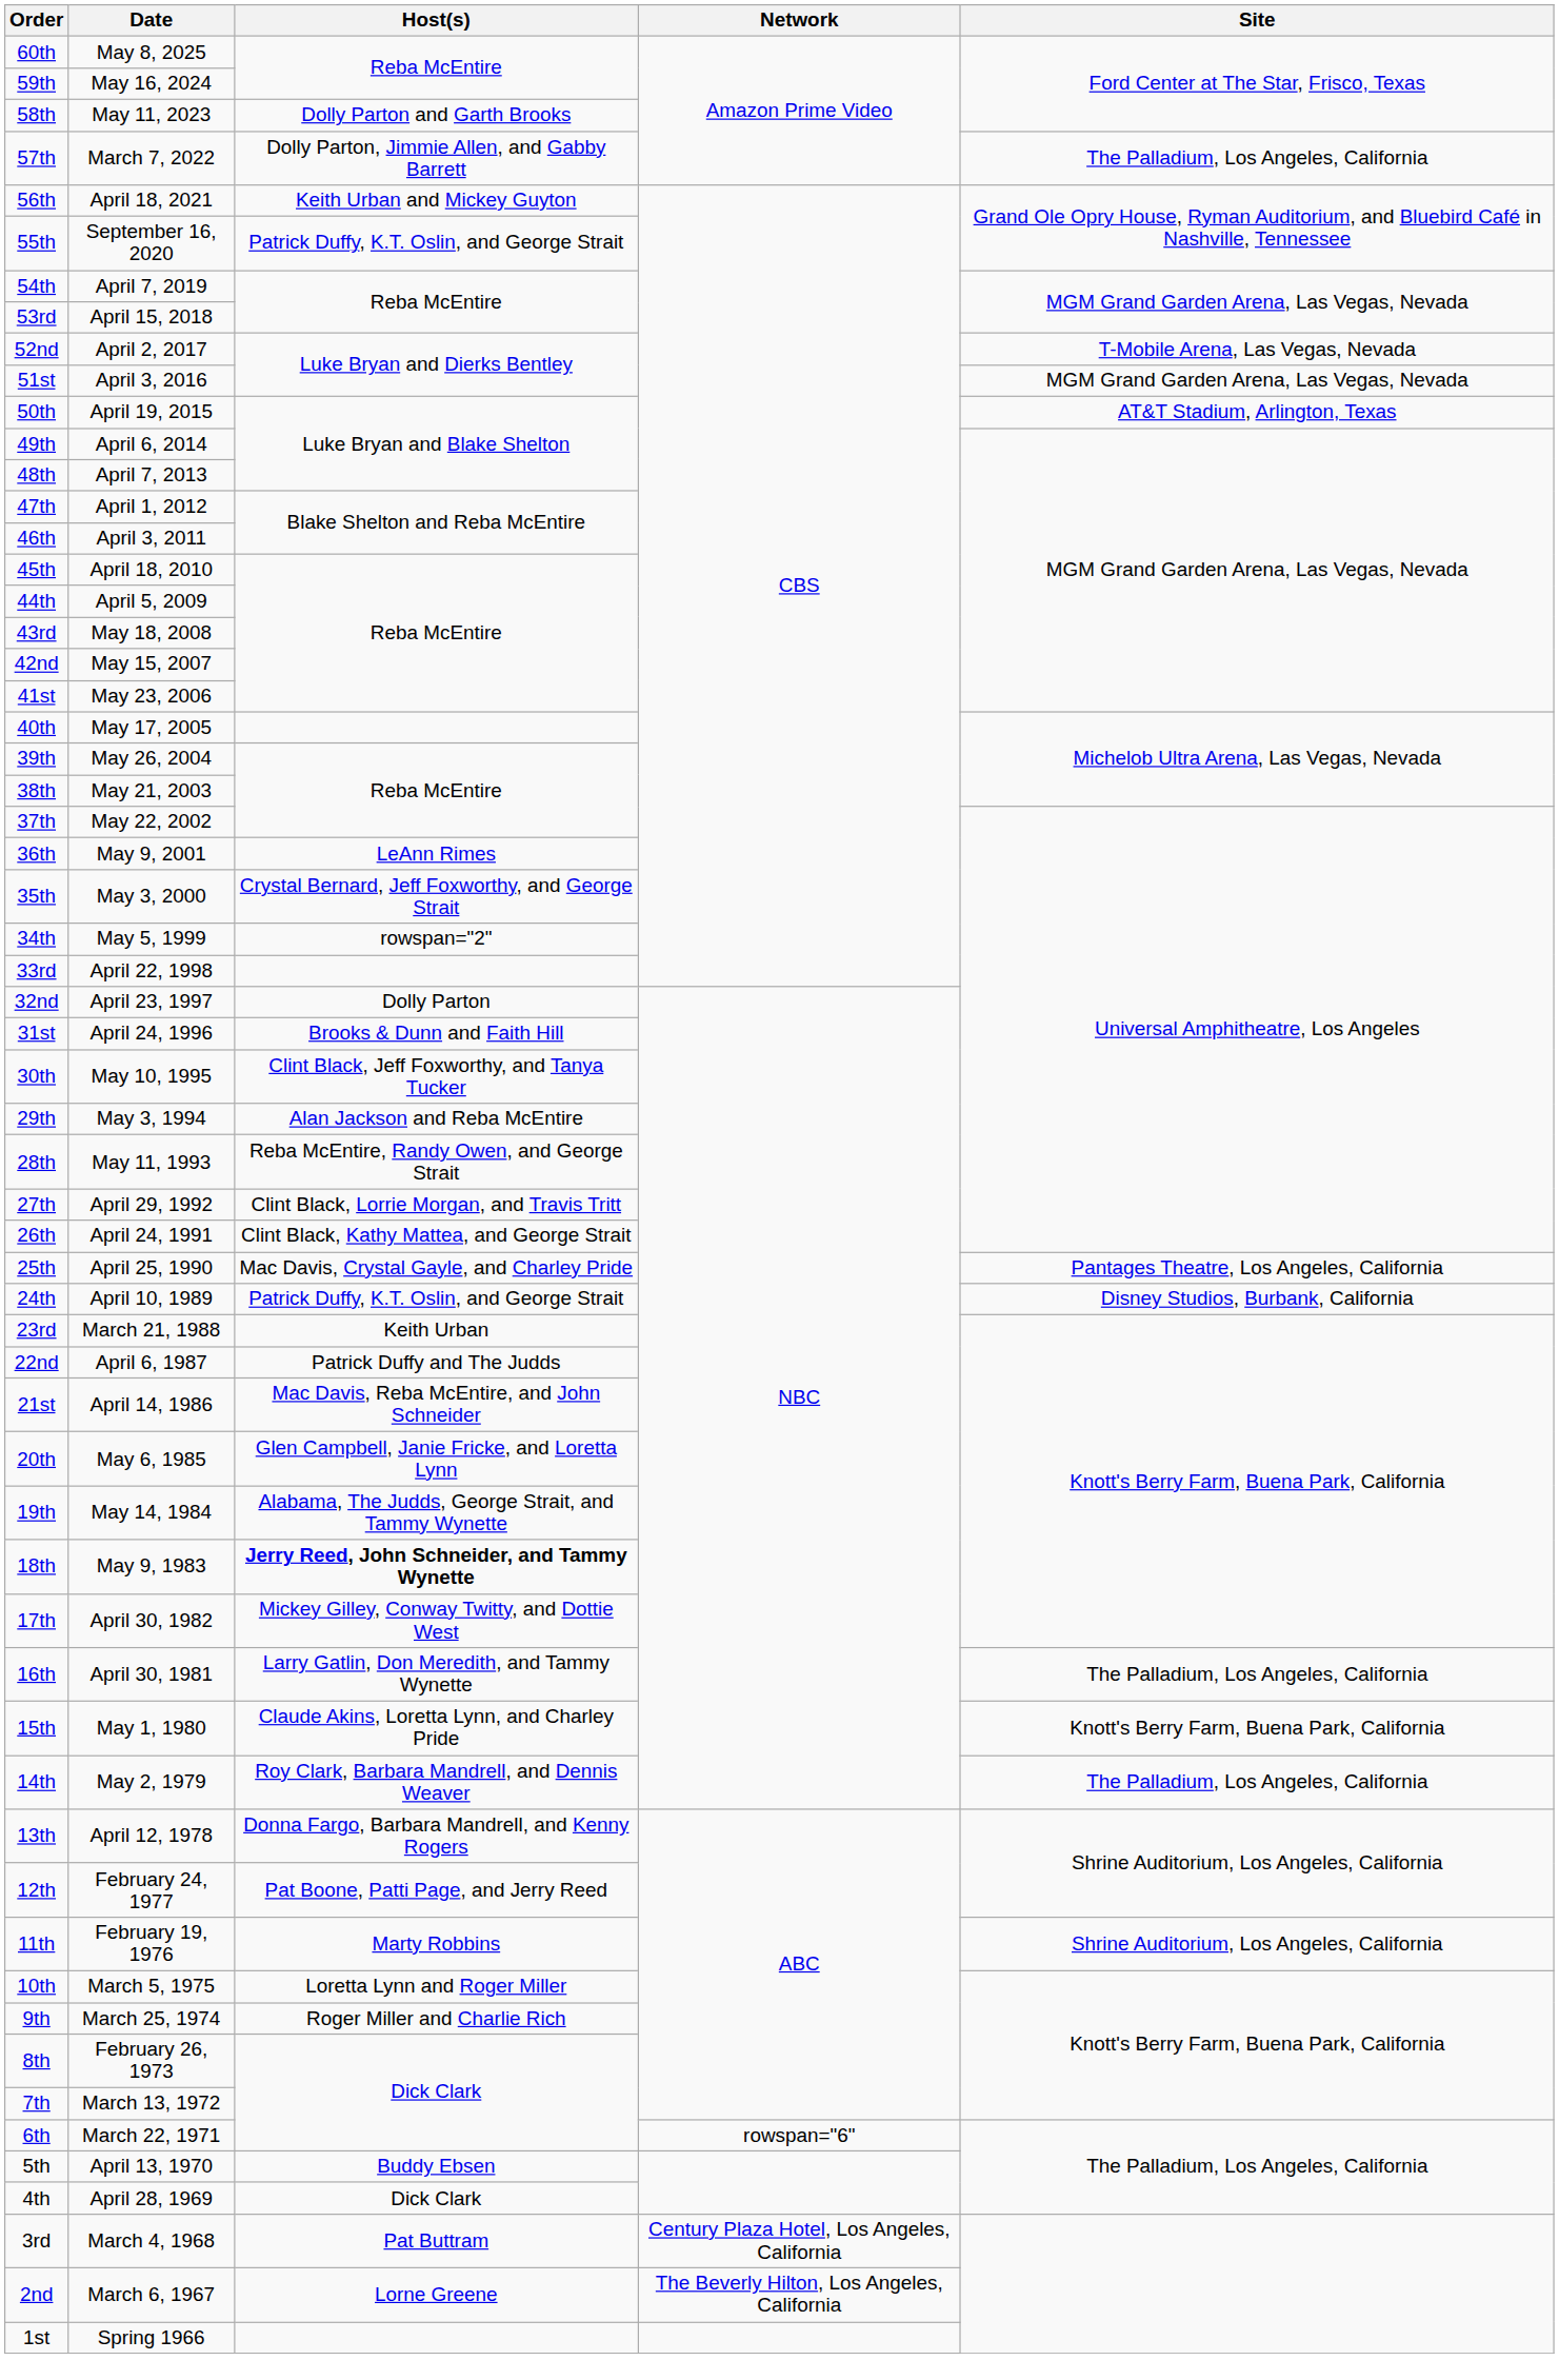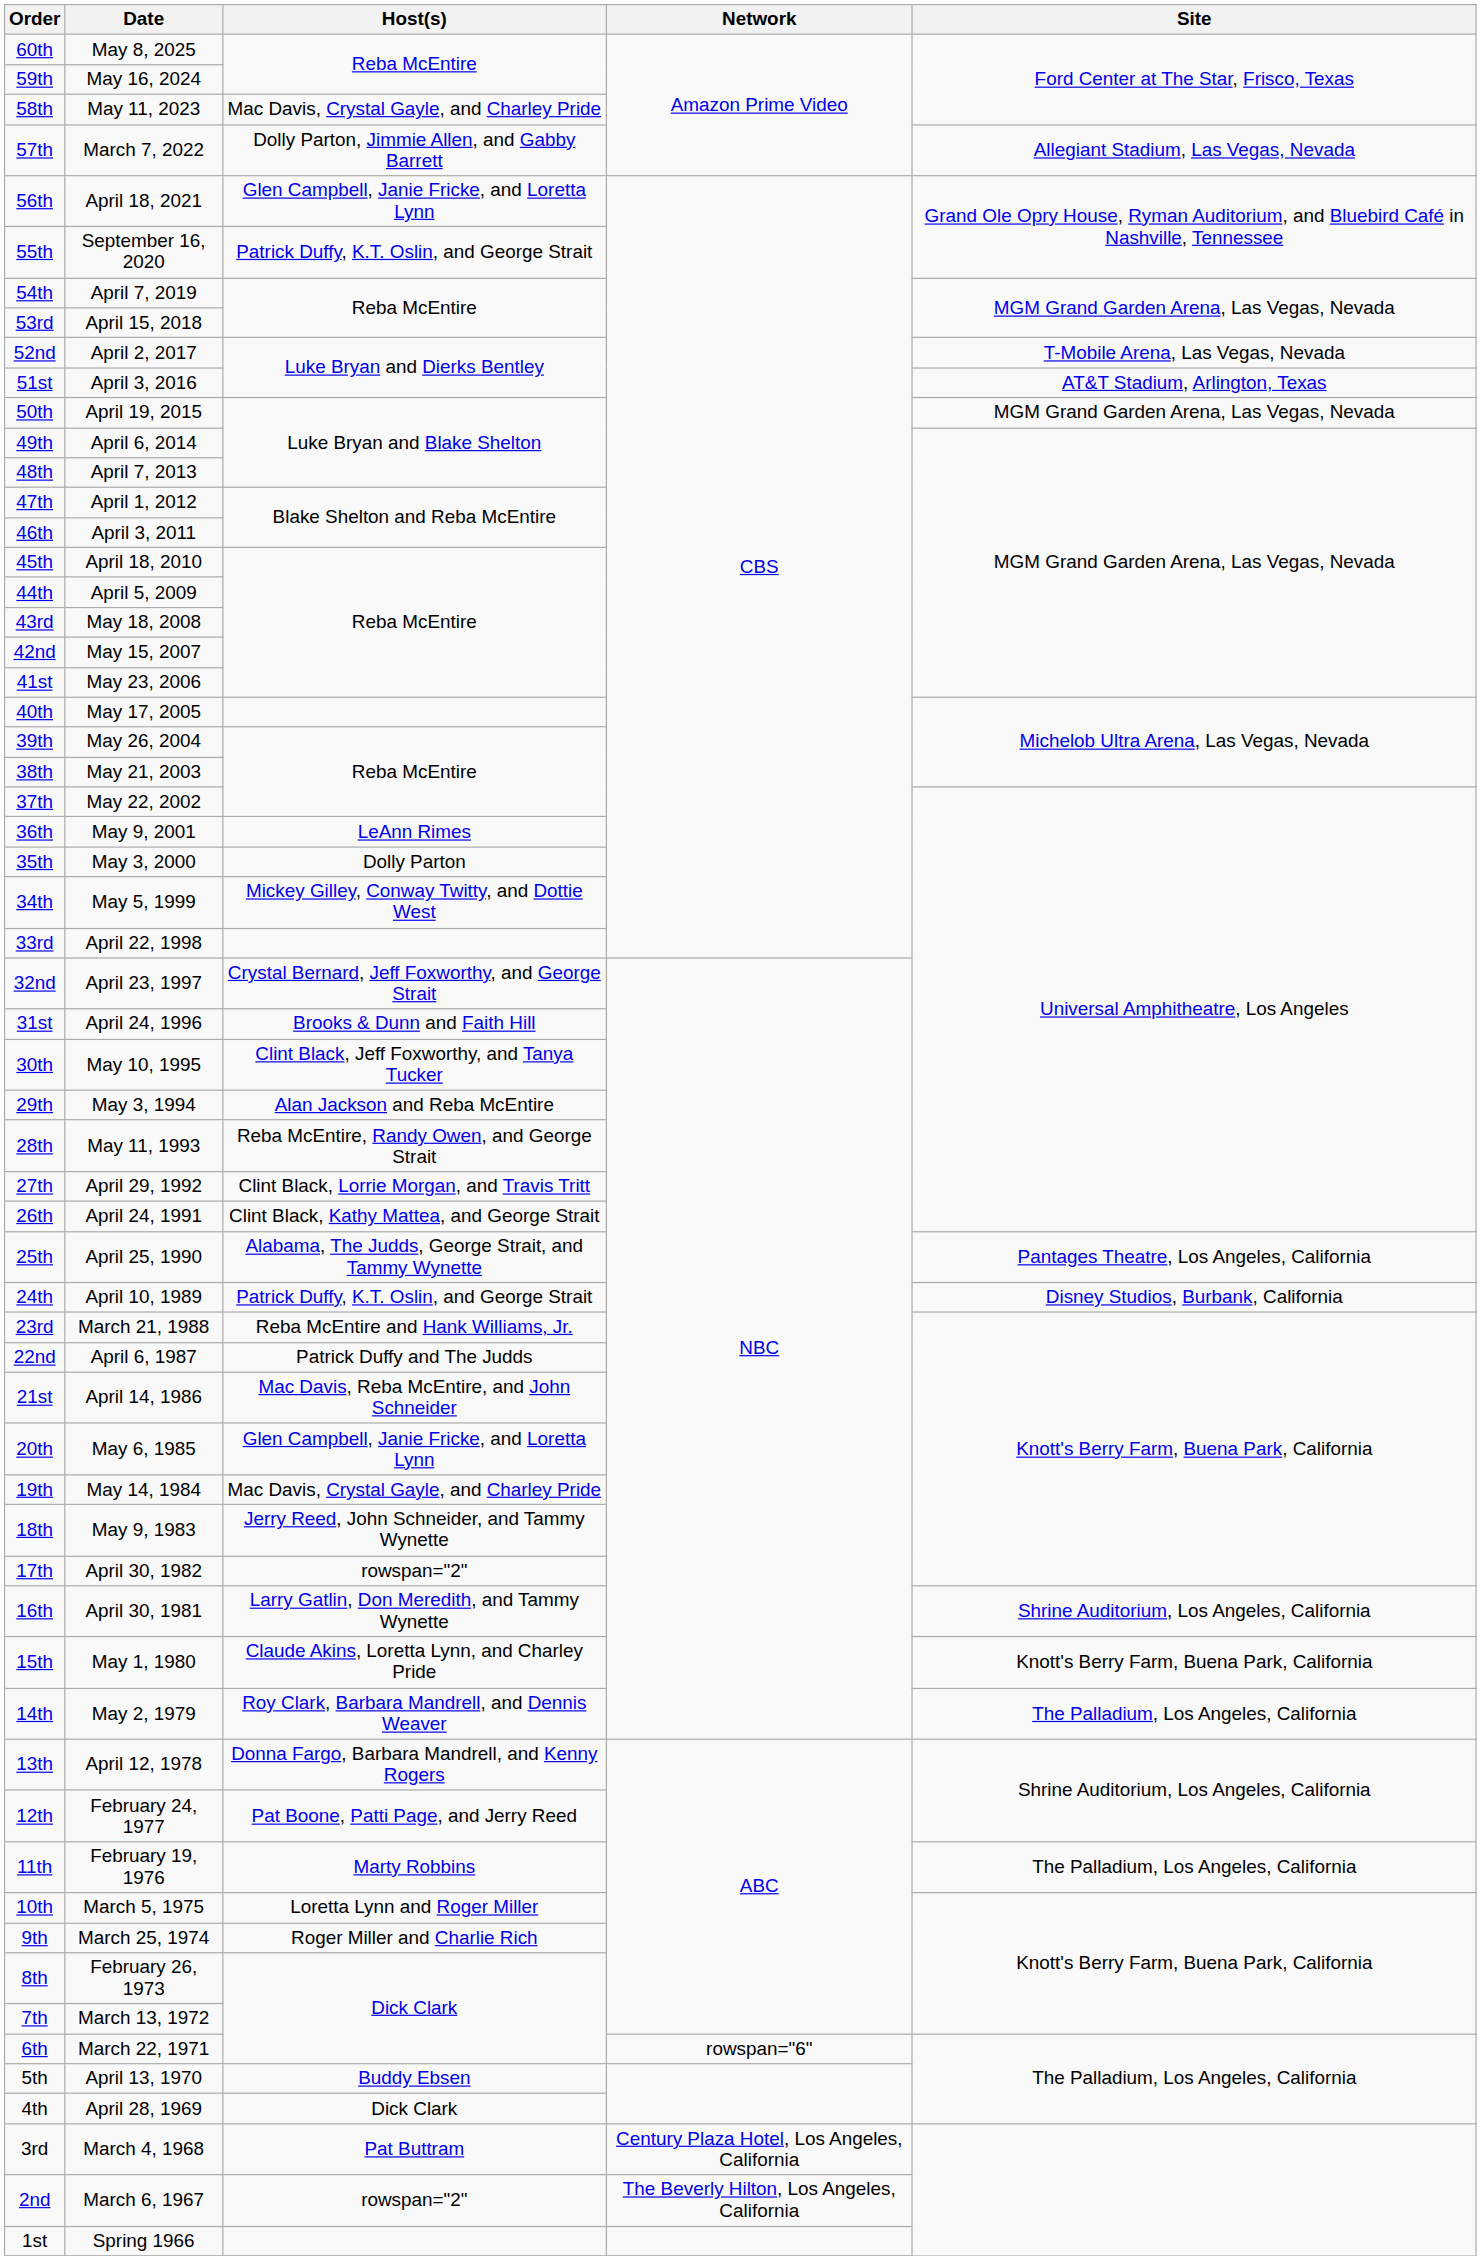58th | Host(s): Dolly Parton and Garth Brooks -> Mac Davis, Crystal Gayle, and Charley Pride
57th | Site: The Palladium, Los Angeles, California -> Allegiant Stadium, Las Vegas, Nevada
56th | Host(s): Keith Urban and Mickey Guyton -> Glen Campbell, Janie Fricke, and Loretta Lynn
51st | Site: MGM Grand Garden Arena, Las Vegas, Nevada -> AT&T Stadium, Arlington, Texas
50th | Site: AT&T Stadium, Arlington, Texas -> MGM Grand Garden Arena, Las Vegas, Nevada
35th | Host(s): Crystal Bernard, Jeff Foxworthy, and George Strait -> Dolly Parton
34th | Host(s): rowspan="2" -> Mickey Gilley, Conway Twitty, and Dottie West
32nd | Host(s): Dolly Parton -> Crystal Bernard, Jeff Foxworthy, and George Strait
25th | Host(s): Mac Davis, Crystal Gayle, and Charley Pride -> Alabama, The Judds, George Strait, and Tammy Wynette
23rd | Host(s): Keith Urban -> Reba McEntire and Hank Williams, Jr.
19th | Host(s): Alabama, The Judds, George Strait, and Tammy Wynette -> Mac Davis, Crystal Gayle, and Charley Pride
18th | Host(s): bold -> normal
17th | Host(s): Mickey Gilley, Conway Twitty, and Dottie West -> rowspan="2"
16th | Site: The Palladium, Los Angeles, California -> Shrine Auditorium, Los Angeles, California
11th | Site: Shrine Auditorium, Los Angeles, California -> The Palladium, Los Angeles, California
2nd | Host(s): Lorne Greene -> rowspan="2"
